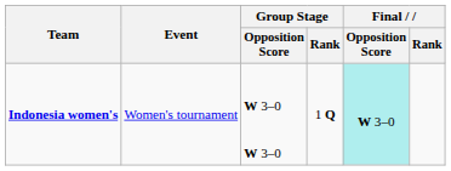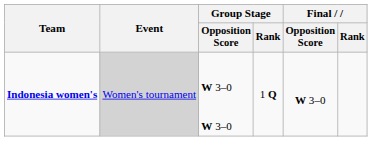Indonesia women's | Event: no background -> lightgrey background
Indonesia women's | Final / Opposition Score: paleturquoise background -> no background
